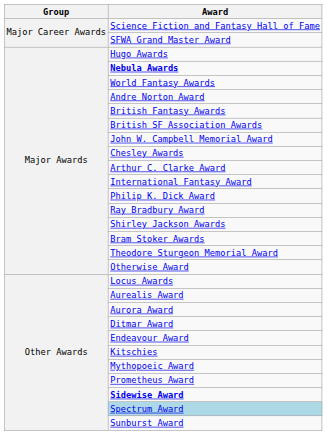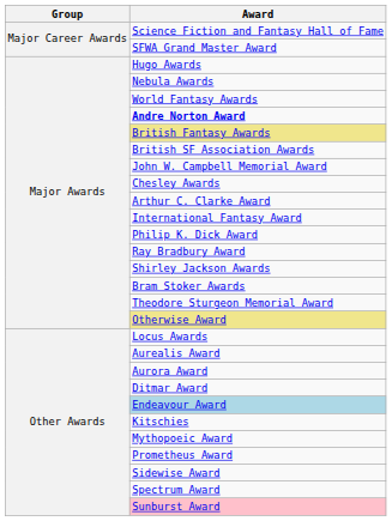Nebula Awards | Award: bold -> normal
Andre Norton Award | Award: normal -> bold
British Fantasy Awards | Award: no background -> khaki background
Otherwise Award | Award: no background -> khaki background
Endeavour Award | Award: no background -> lightblue background
Sidewise Award | Award: bold -> normal
Spectrum Award | Award: lightblue background -> no background
Sunburst Award | Award: no background -> pink background
